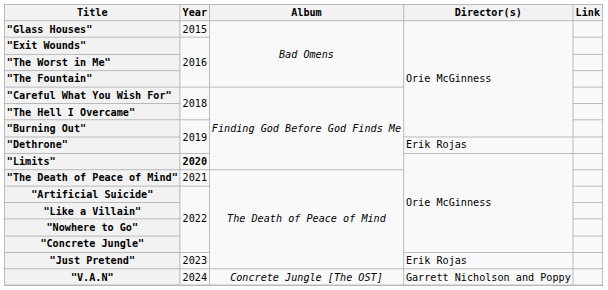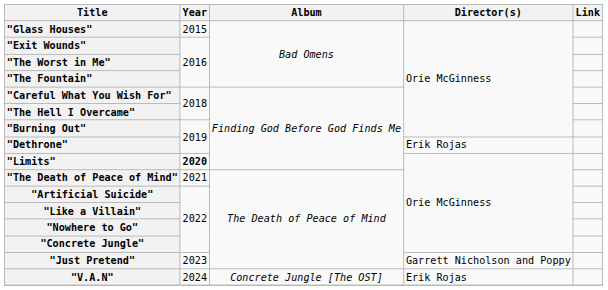"Just Pretend" | Director(s): Erik Rojas -> Garrett Nicholson and Poppy
"V.A.N" | Director(s): Garrett Nicholson and Poppy -> Erik Rojas
